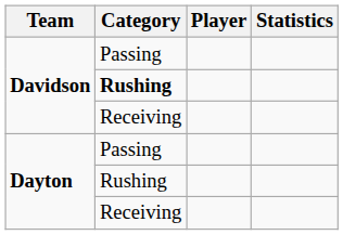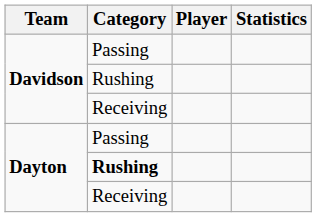Davidson / Rushing | Category: bold -> normal
Dayton / Rushing | Category: normal -> bold
